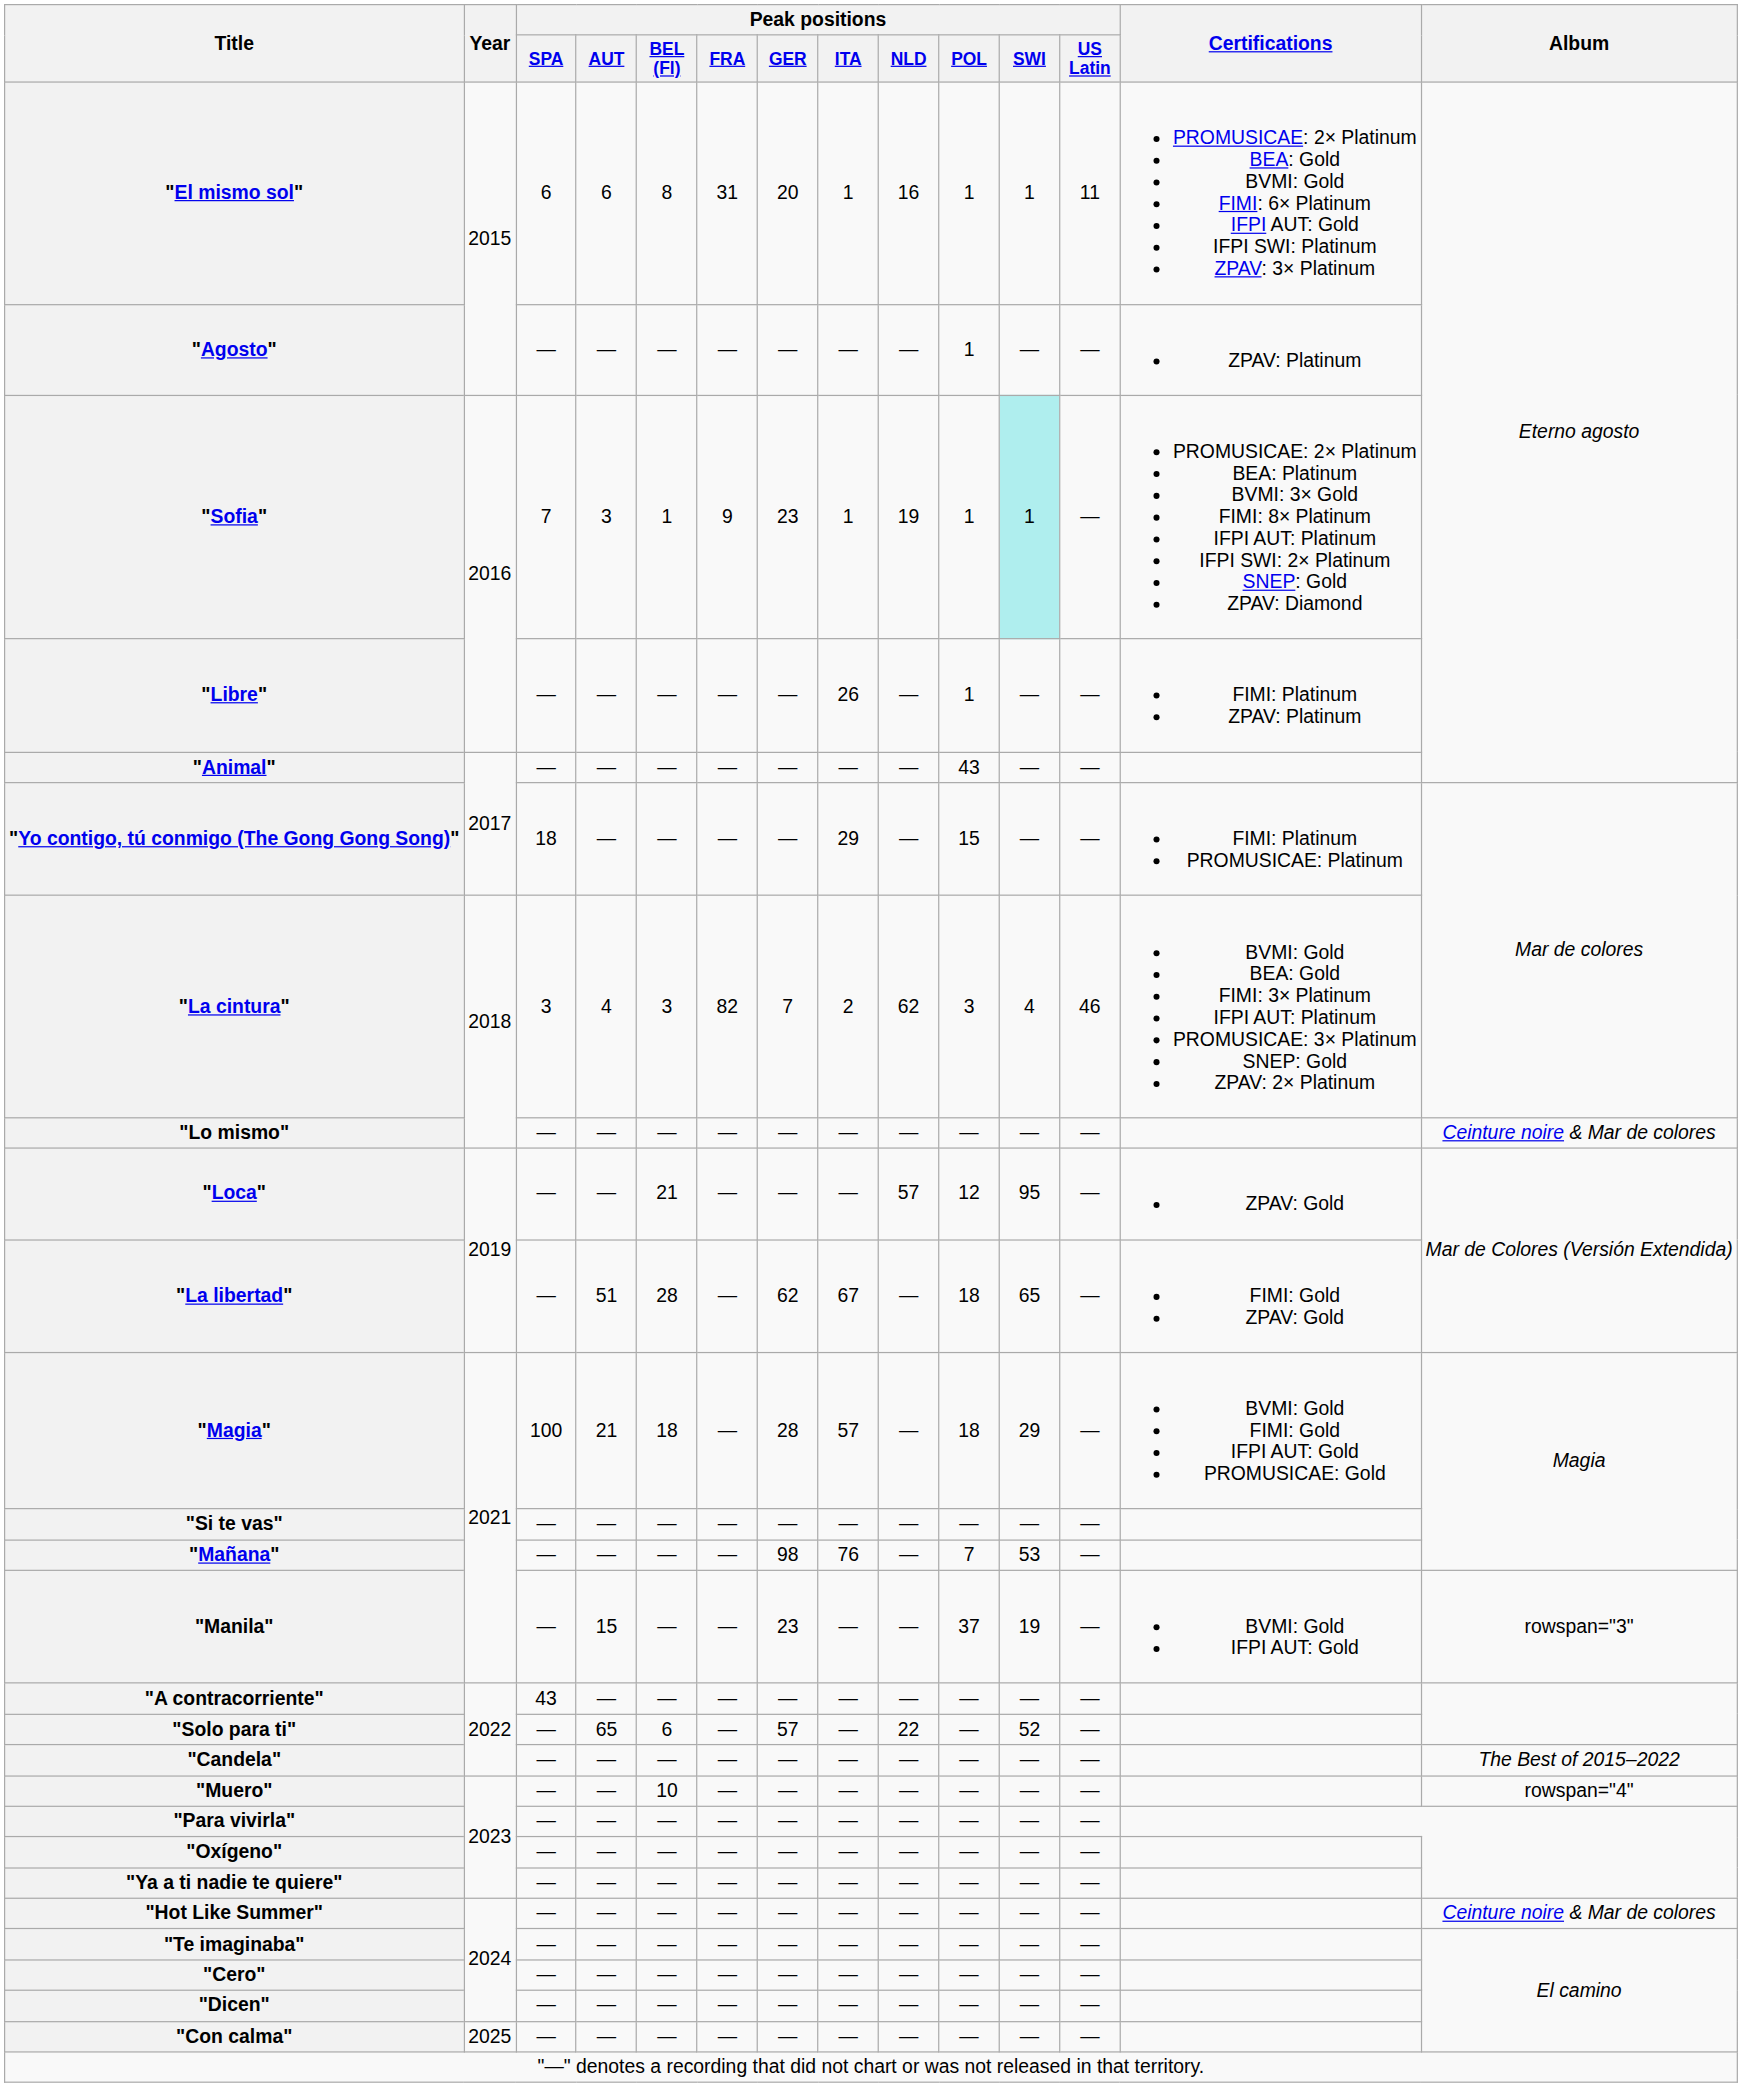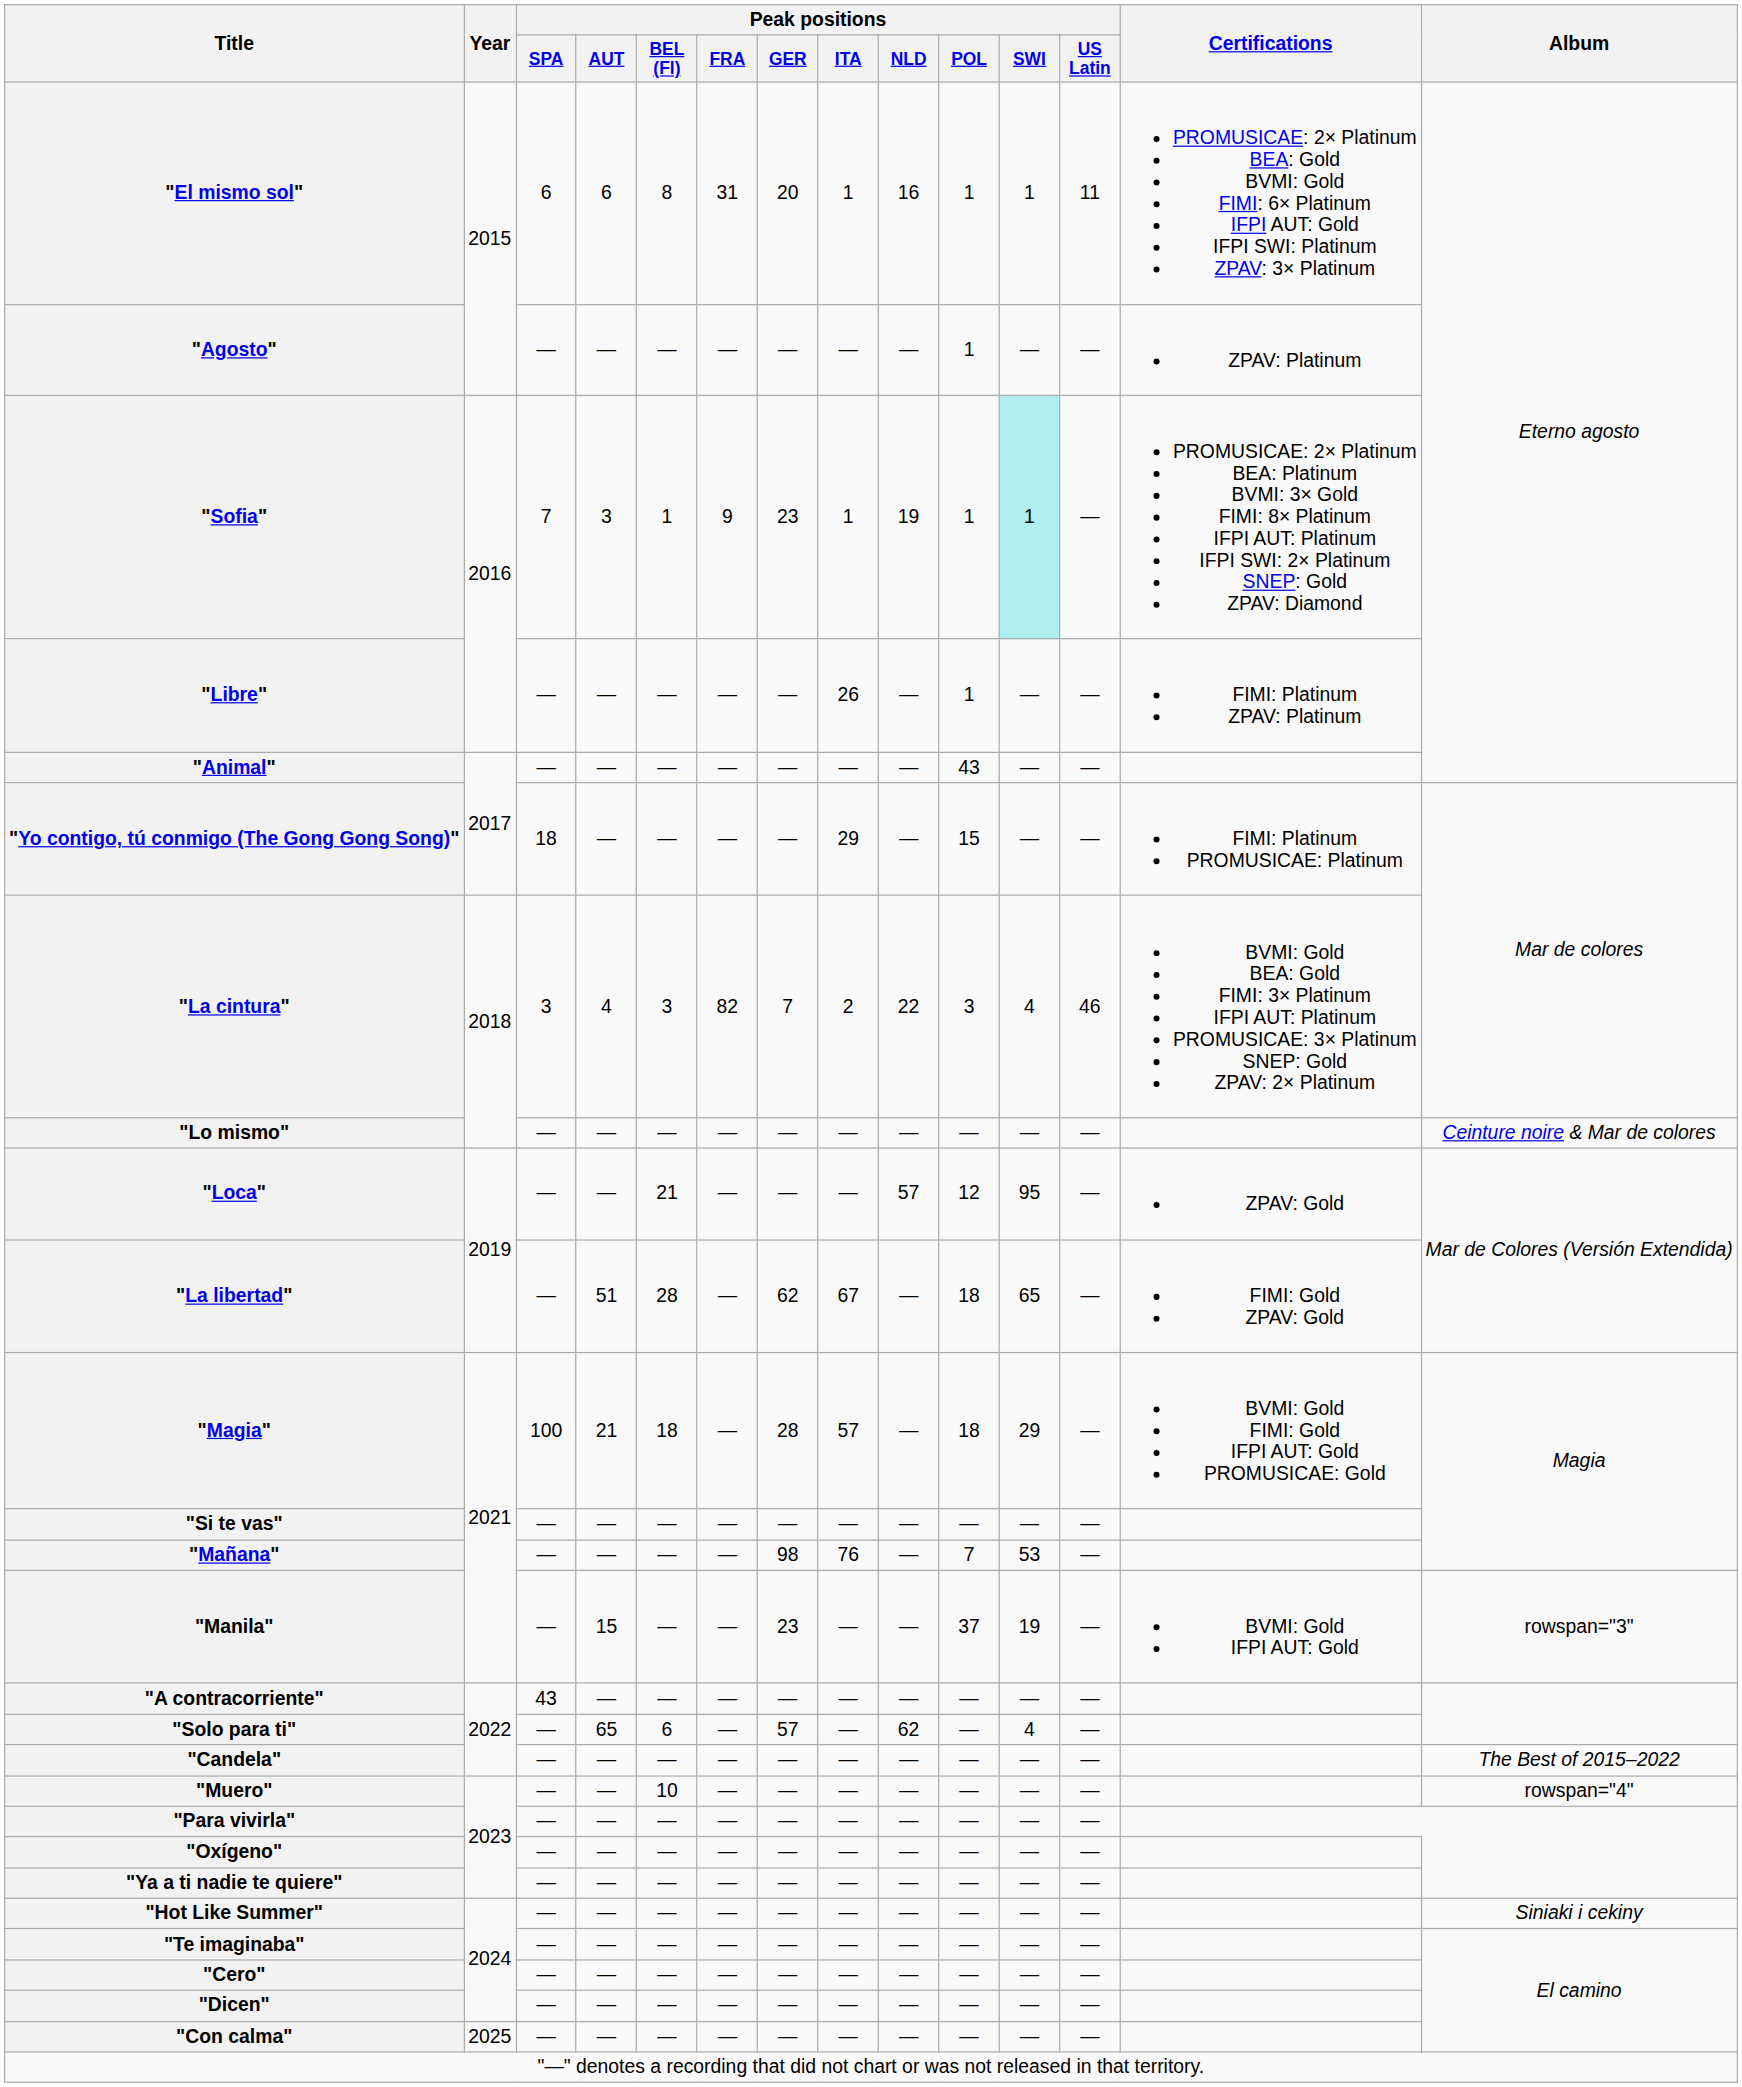"La cintura" | Peak positions / NLD: 62 -> 22
"Solo para ti" | Peak positions / NLD: 22 -> 62
"Solo para ti" | Peak positions / SWI: 52 -> 4
"Hot Like Summer" | Album: Ceinture noire & Mar de colores -> Siniaki i cekiny
